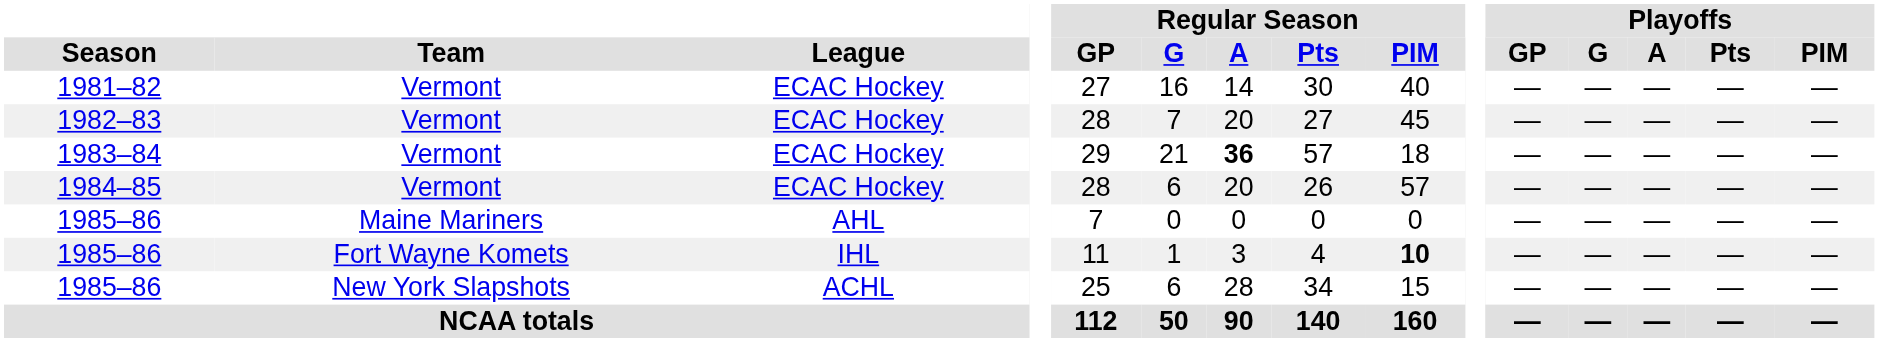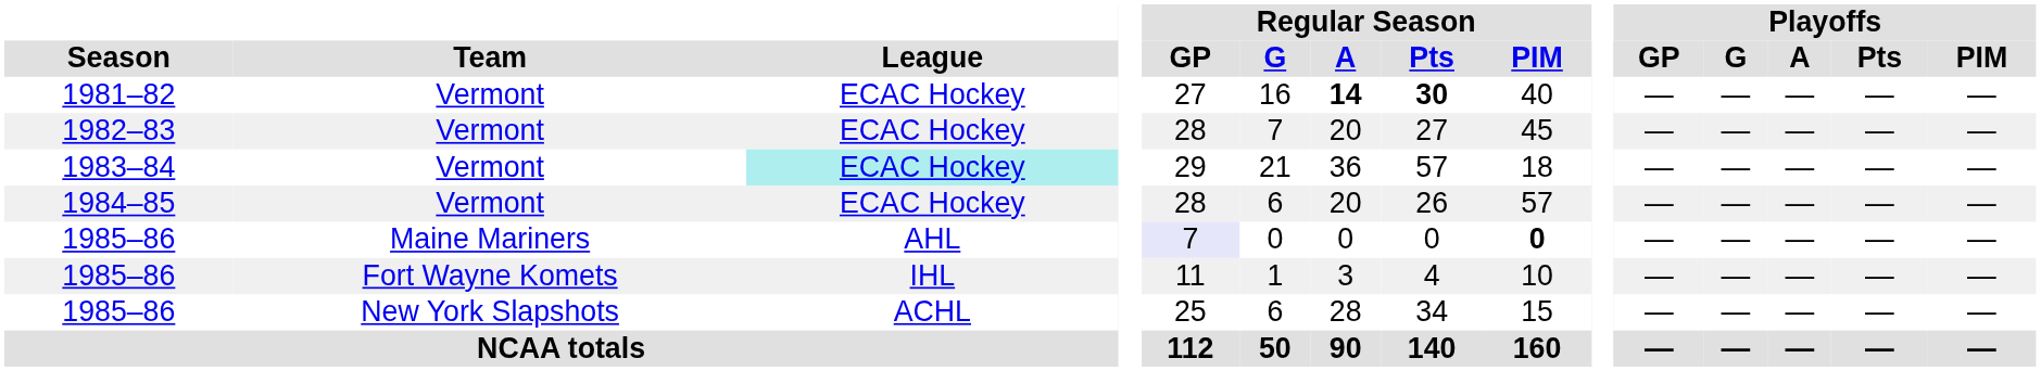1981–82 | Regular Season / A: normal -> bold
1981–82 | Regular Season / Pts: normal -> bold
1983–84 | League: no background -> paleturquoise background
1983–84 | Regular Season / A: bold -> normal
1985–86 / Maine Mariners | Regular Season / GP: no background -> lavender background
1985–86 / Maine Mariners | Regular Season / PIM: normal -> bold
1985–86 / Fort Wayne Komets | Regular Season / PIM: bold -> normal
